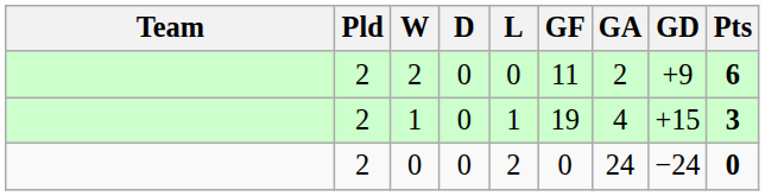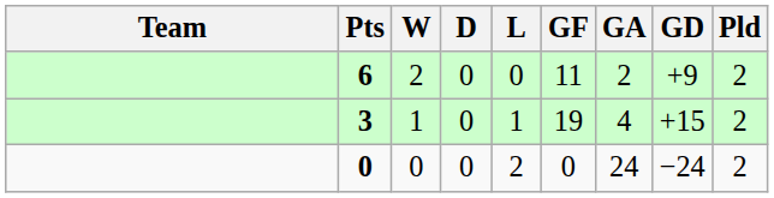columns swapped: Pld <-> Pts
